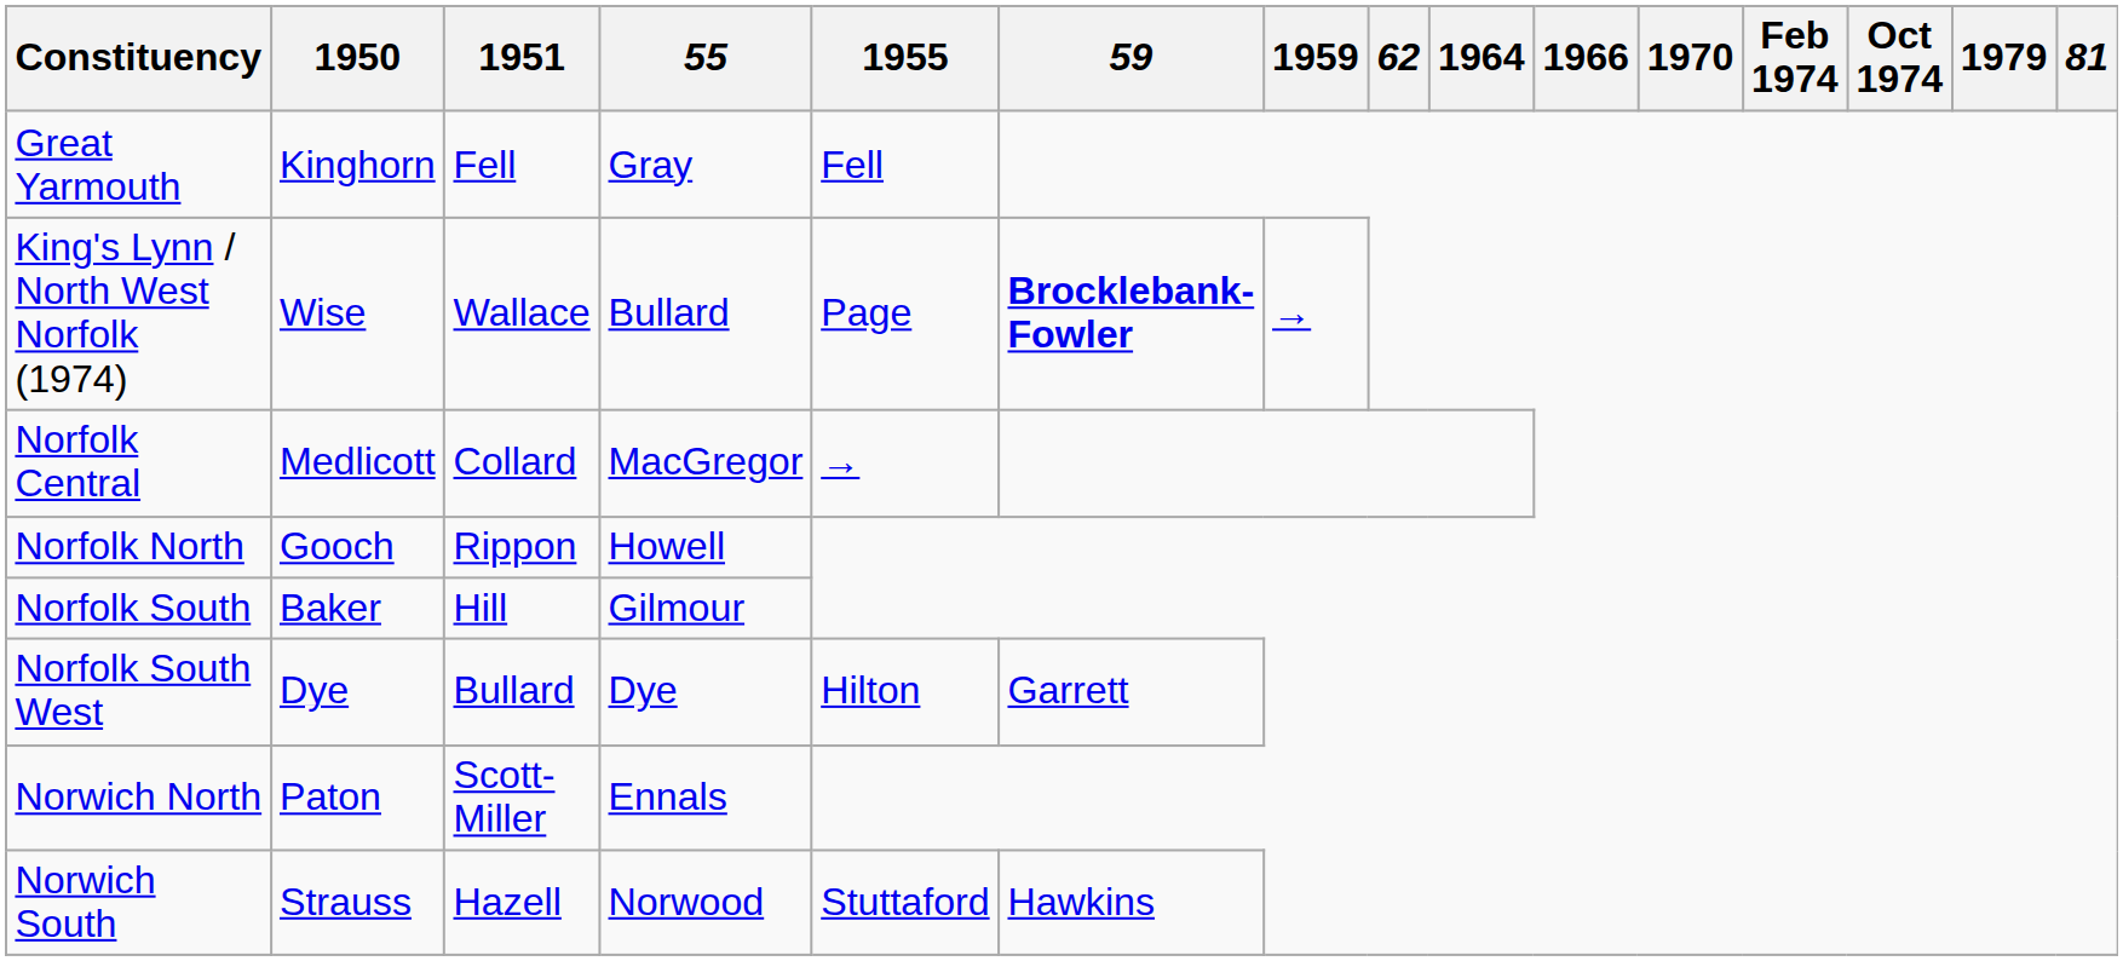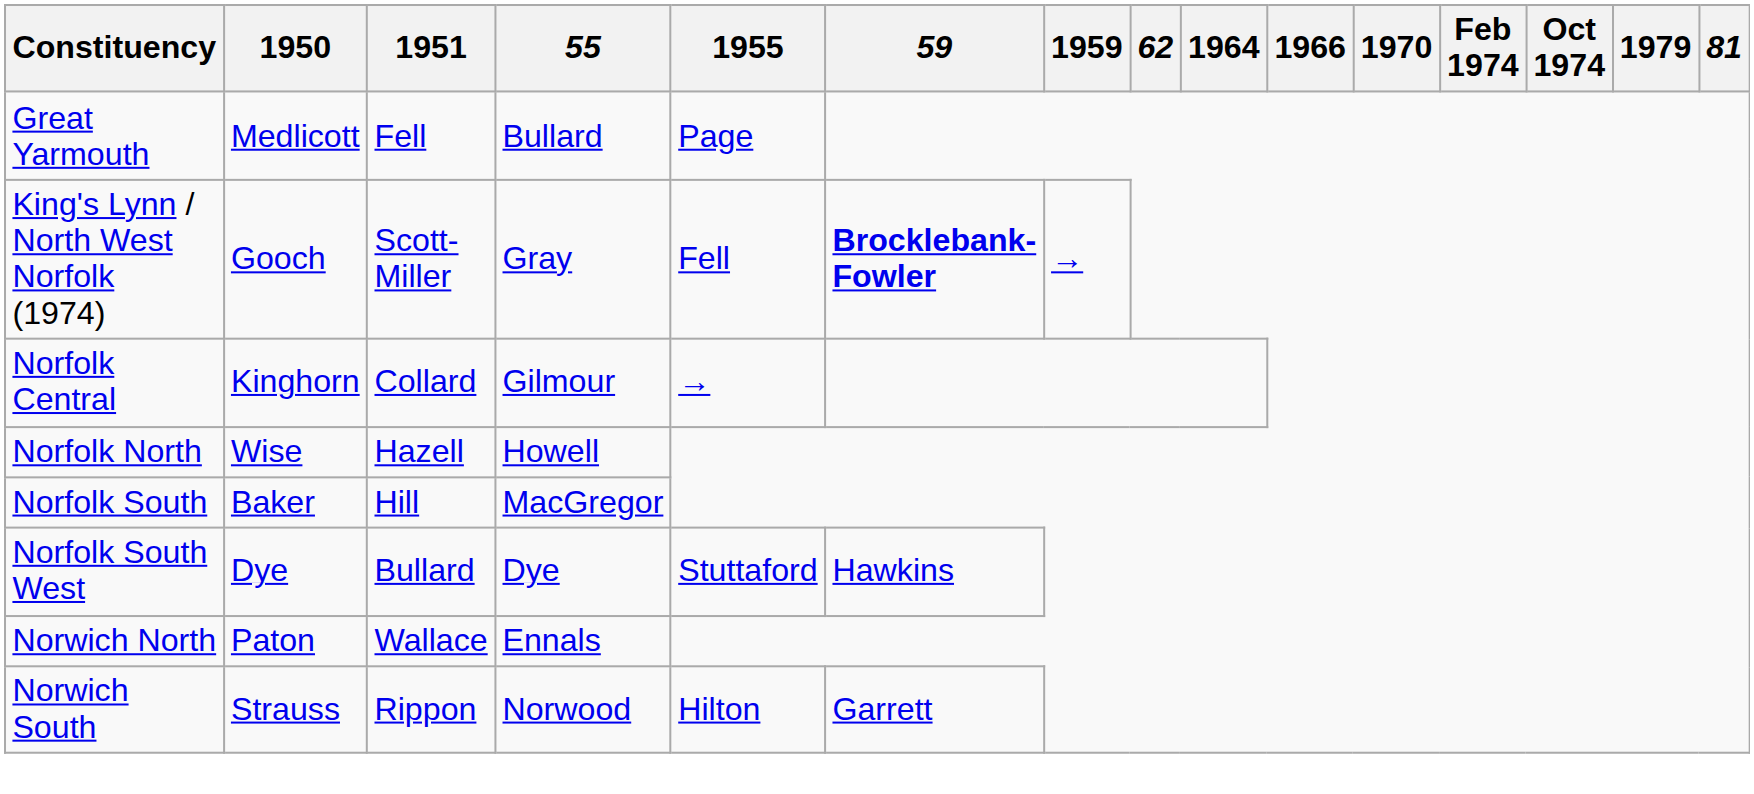Great Yarmouth | 1950: Kinghorn -> Medlicott
Great Yarmouth | 55: Gray -> Bullard
Great Yarmouth | 1955: Fell -> Page
King's Lynn / North West Norfolk (1974) | 1950: Wise -> Gooch
King's Lynn / North West Norfolk (1974) | 1951: Wallace -> Scott-Miller
King's Lynn / North West Norfolk (1974) | 55: Bullard -> Gray
King's Lynn / North West Norfolk (1974) | 1955: Page -> Fell
Norfolk Central | 1950: Medlicott -> Kinghorn
Norfolk Central | 55: MacGregor -> Gilmour
Norfolk North | 1950: Gooch -> Wise
Norfolk North | 1951: Rippon -> Hazell
Norfolk South | 55: Gilmour -> MacGregor
Norfolk South West | 1955: Hilton -> Stuttaford
Norfolk South West | 59: Garrett -> Hawkins
Norwich North | 1951: Scott-Miller -> Wallace
Norwich South | 1951: Hazell -> Rippon
Norwich South | 1955: Stuttaford -> Hilton
Norwich South | 59: Hawkins -> Garrett
